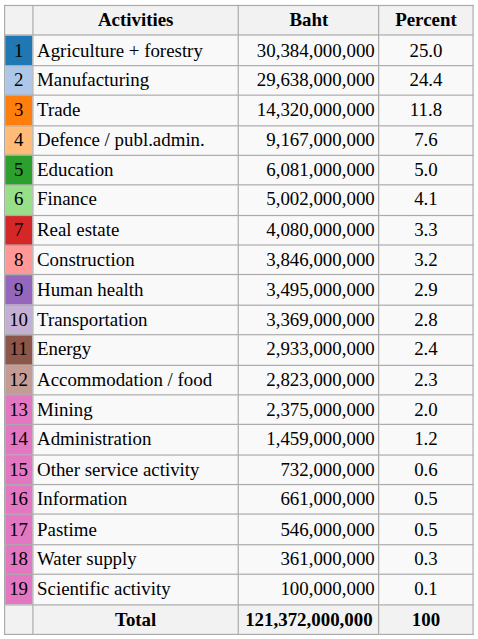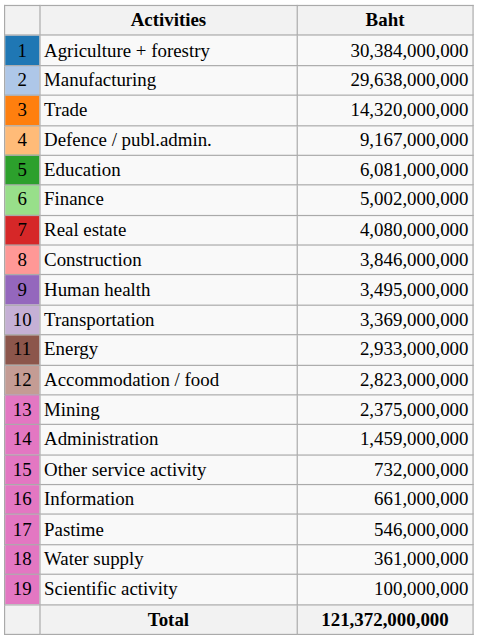- column: Percent | 25.0 | 24.4 | 11.8 | 7.6 | 5.0 | 4.1 | 3.3 | 3.2 | 2.9 | 2.8 | 2.4 | 2.3 | 2.0 | 1.2 | 0.6 | 0.5 | 0.5 | 0.3 | 0.1 | 100
